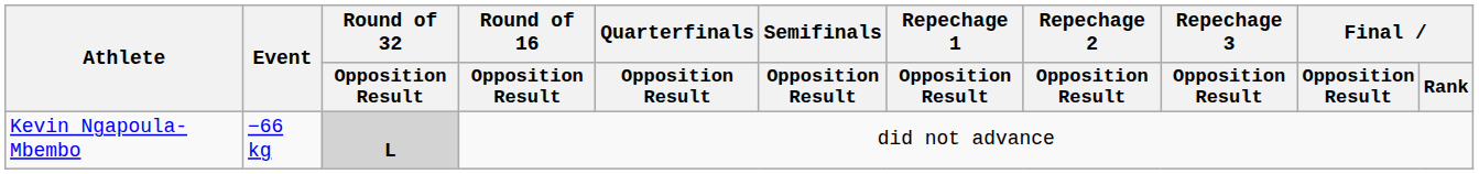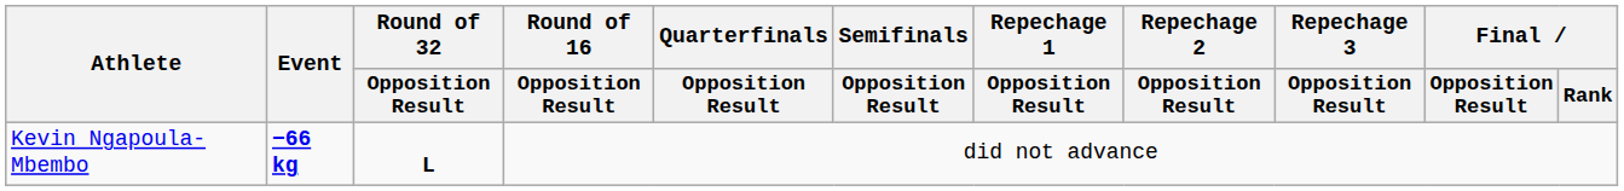Kevin Ngapoula-Mbembo | Event: normal -> bold
Kevin Ngapoula-Mbembo | Round of 32 / Opposition Result: lightgrey background -> no background
